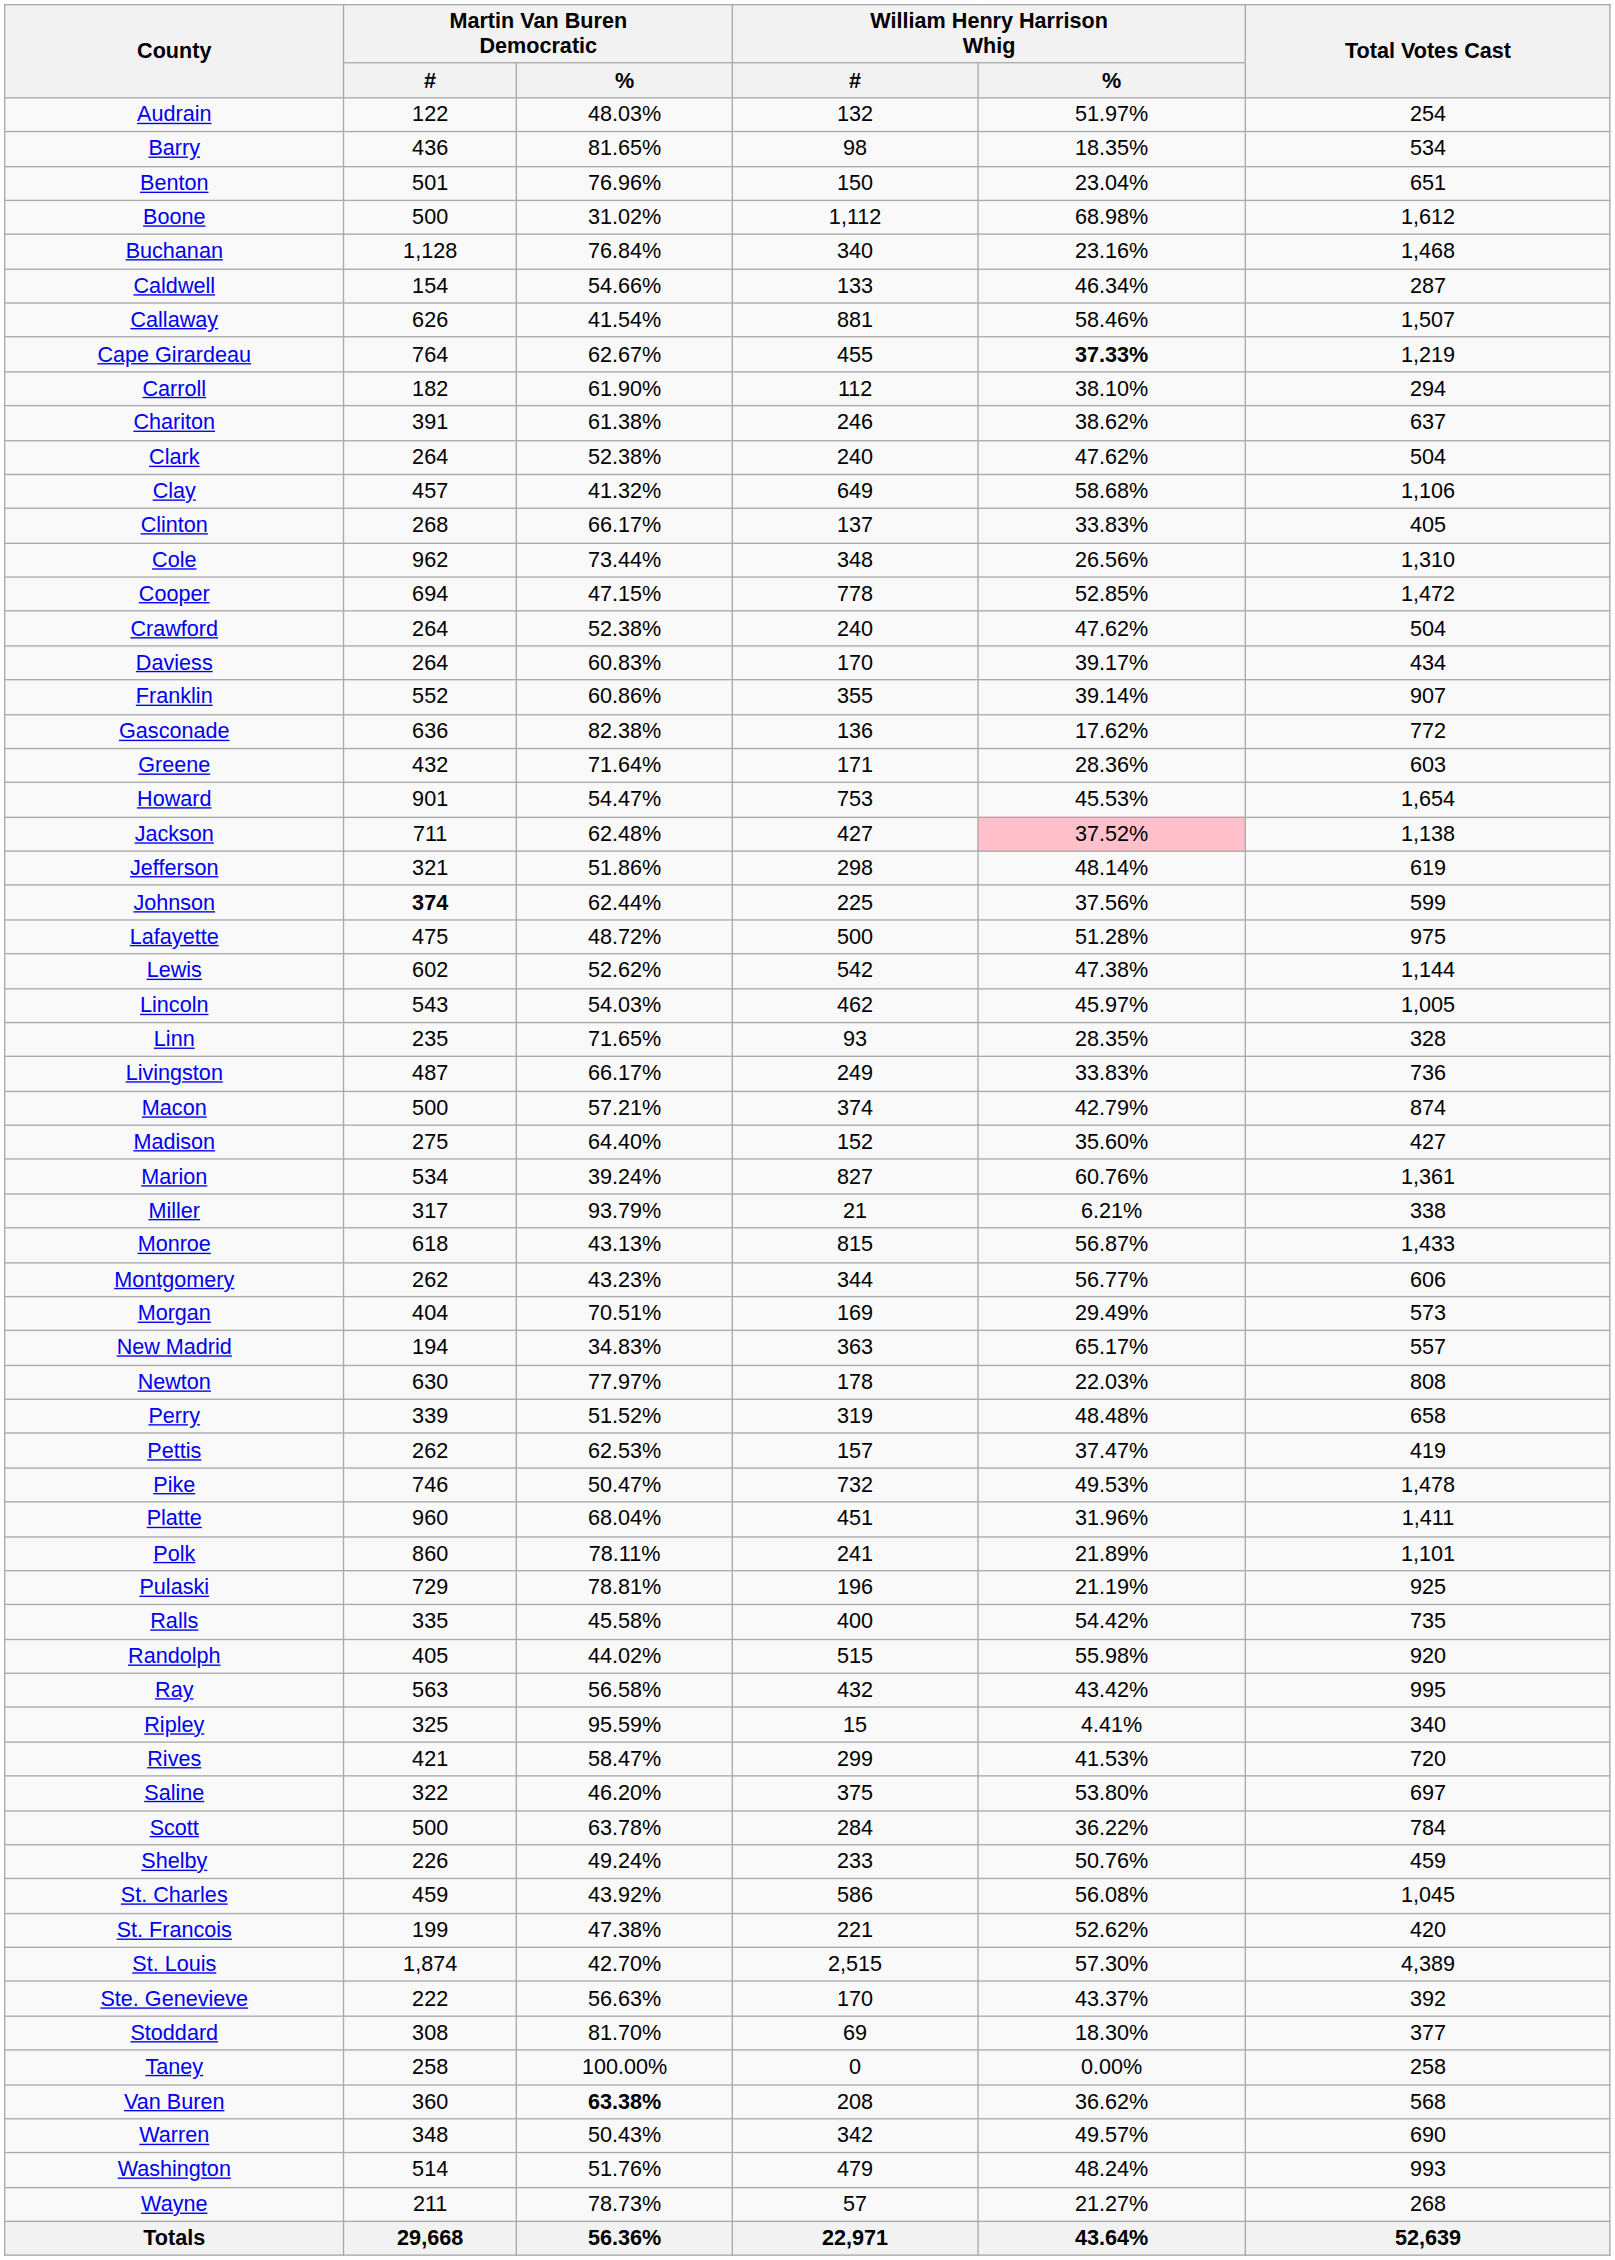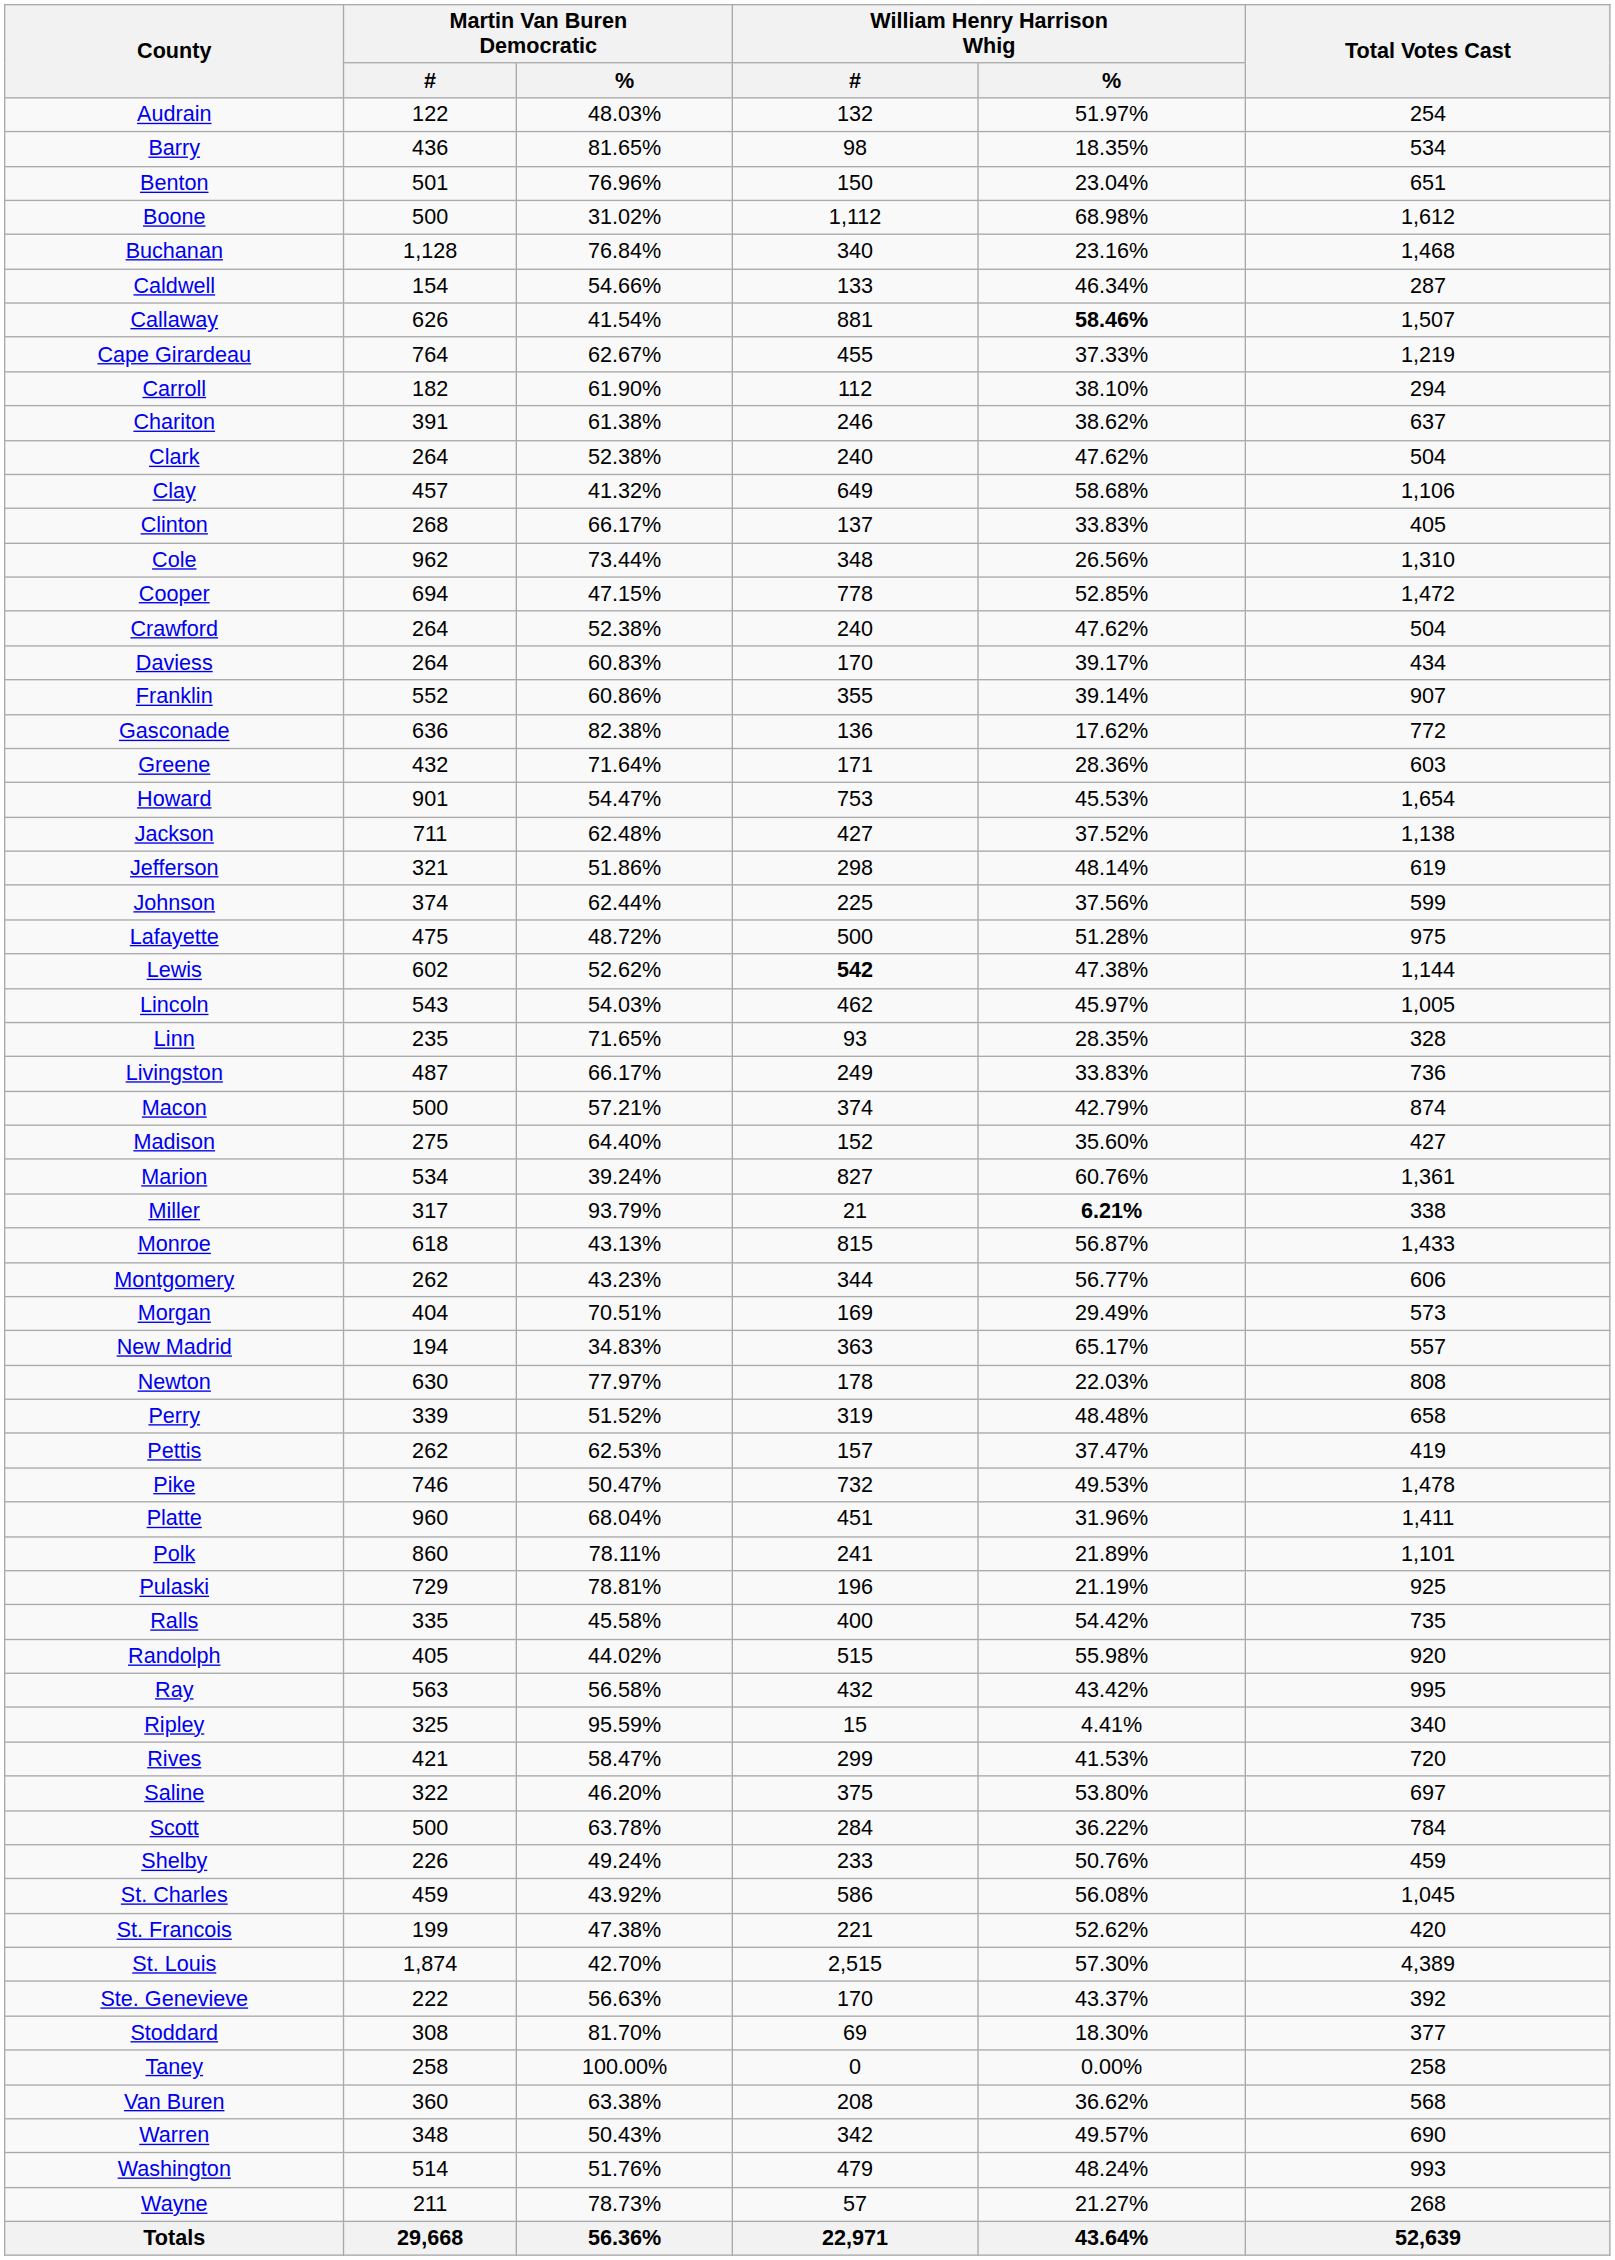Callaway | William Henry Harrison Whig / %: normal -> bold
Cape Girardeau | William Henry Harrison Whig / %: bold -> normal
Jackson | William Henry Harrison Whig / %: pink background -> no background
Johnson | Martin Van Buren Democratic / #: bold -> normal
Lewis | William Henry Harrison Whig / #: normal -> bold
Miller | William Henry Harrison Whig / %: normal -> bold
Van Buren | Martin Van Buren Democratic / %: bold -> normal
